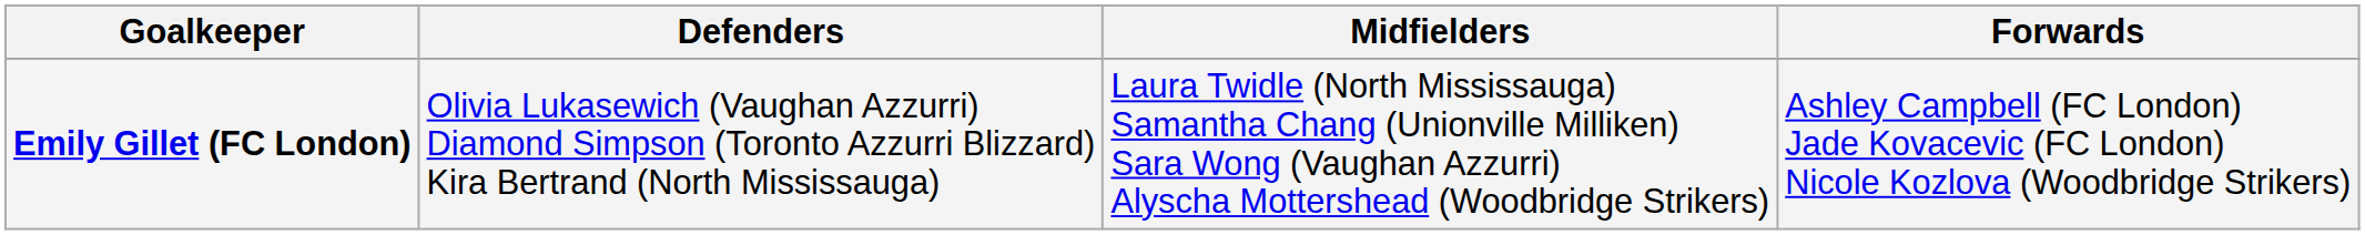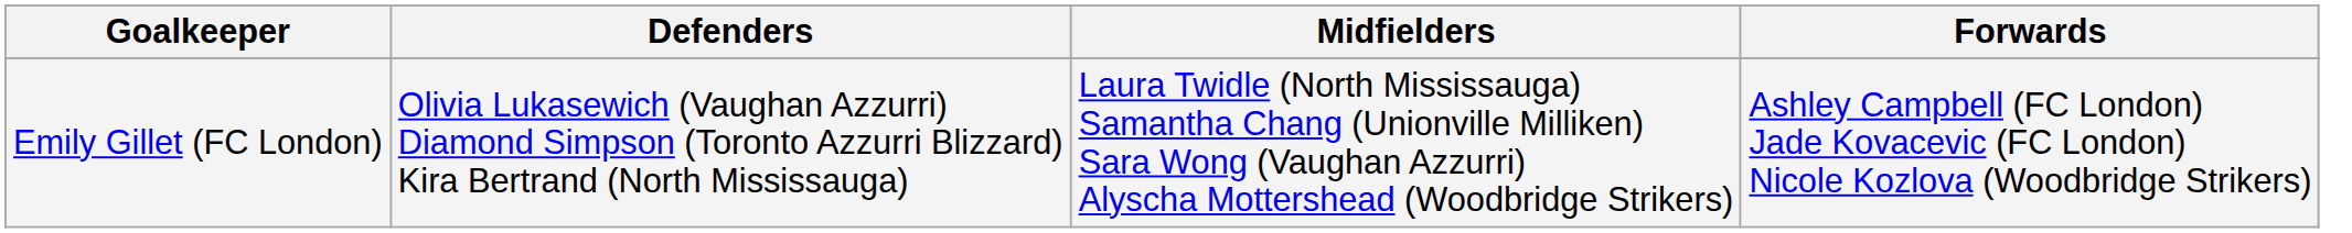Emily Gillet (FC London) | Goalkeeper: bold -> normal
